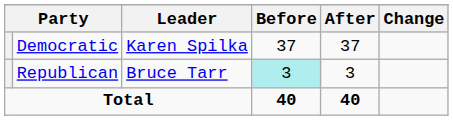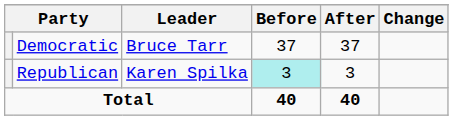Democratic | Leader: Karen Spilka -> Bruce Tarr
Republican | Leader: Bruce Tarr -> Karen Spilka
